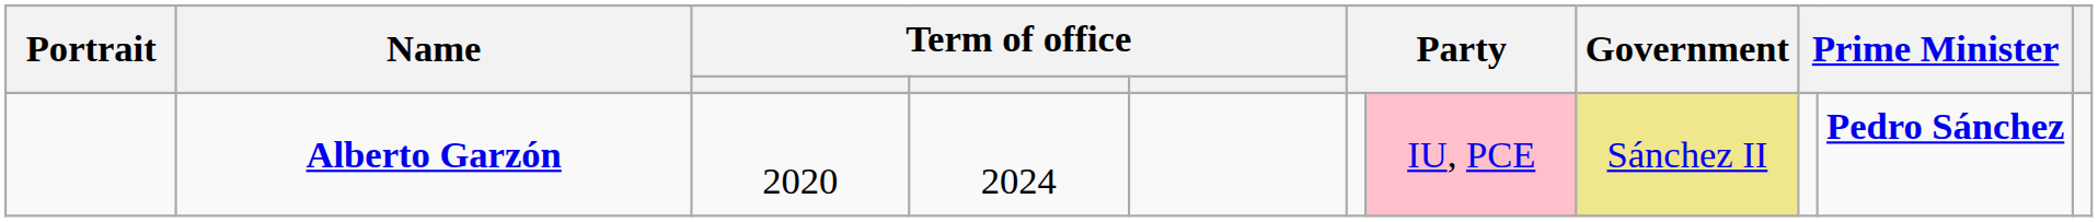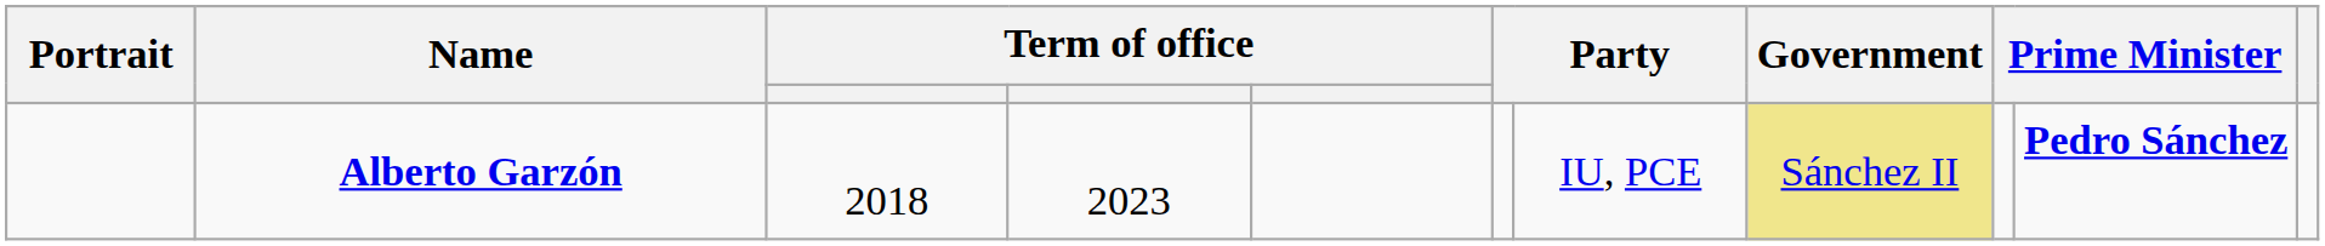Alberto Garzón | column 3: 2020 -> 2018
Alberto Garzón | column 4: 2024 -> 2023
Alberto Garzón | column 7: pink background -> no background
